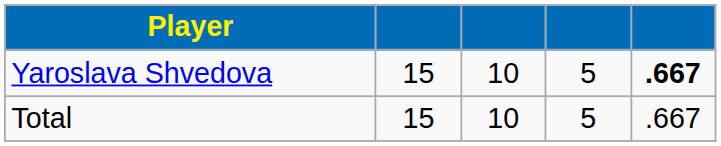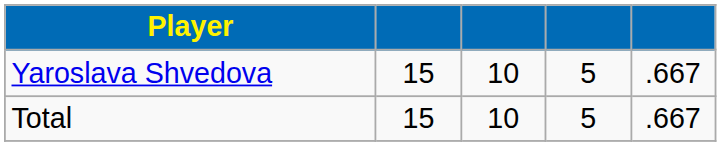Yaroslava Shvedova | column 5: bold -> normal
